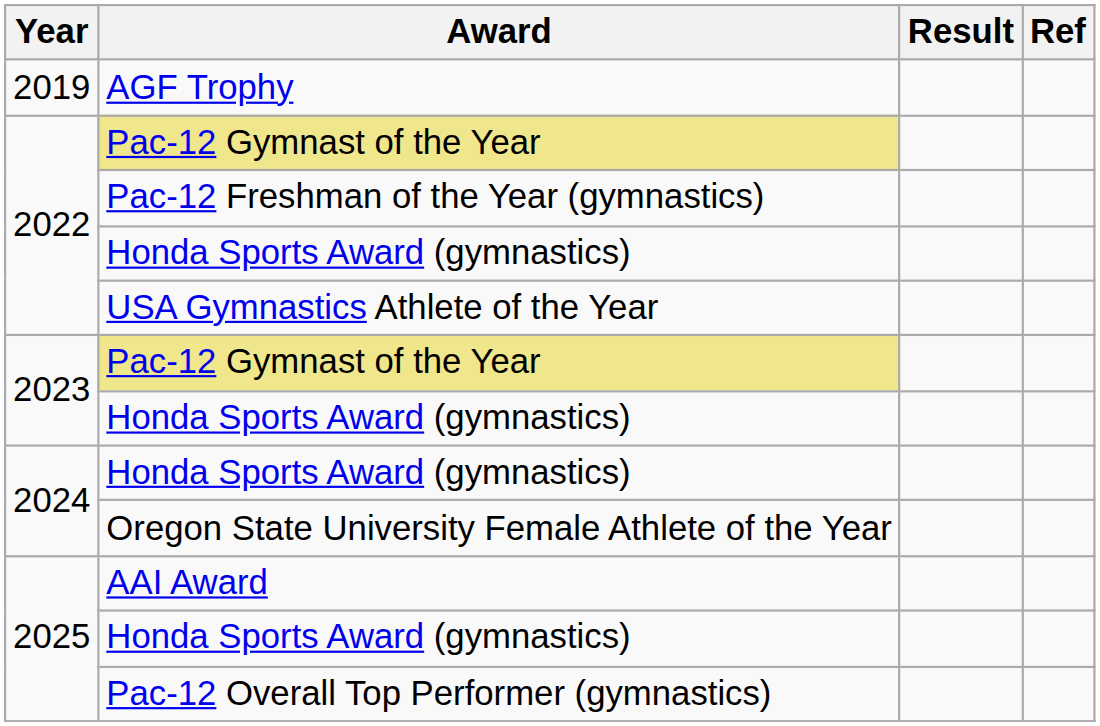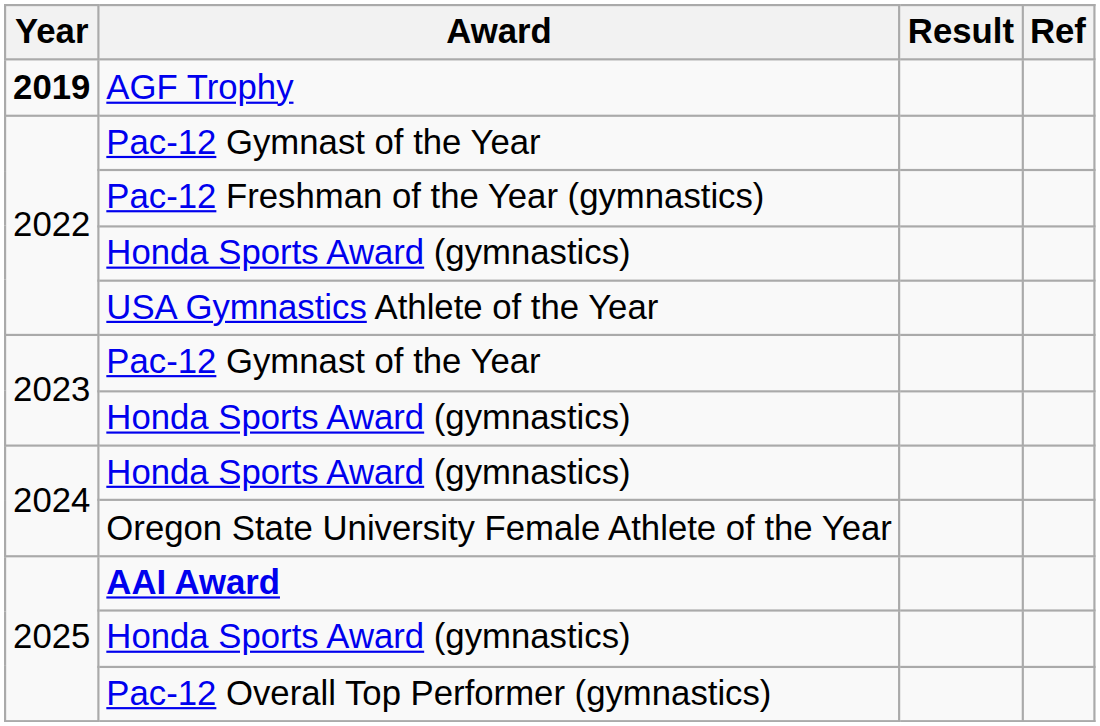AGF Trophy | Year: normal -> bold
2022 / Pac-12 Gymnast of the Year | Award: khaki background -> no background
2023 / Pac-12 Gymnast of the Year | Award: khaki background -> no background
AAI Award | Award: normal -> bold
